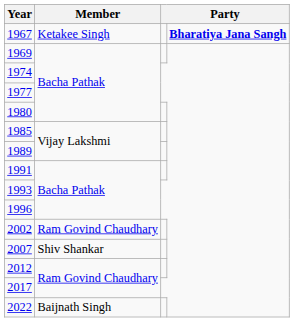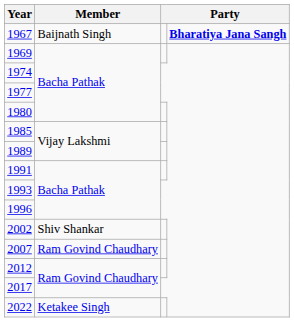1967 | Member: Ketakee Singh -> Baijnath Singh
2002 | Member: Ram Govind Chaudhary -> Shiv Shankar
2007 | Member: Shiv Shankar -> Ram Govind Chaudhary
2022 | Member: Baijnath Singh -> Ketakee Singh
